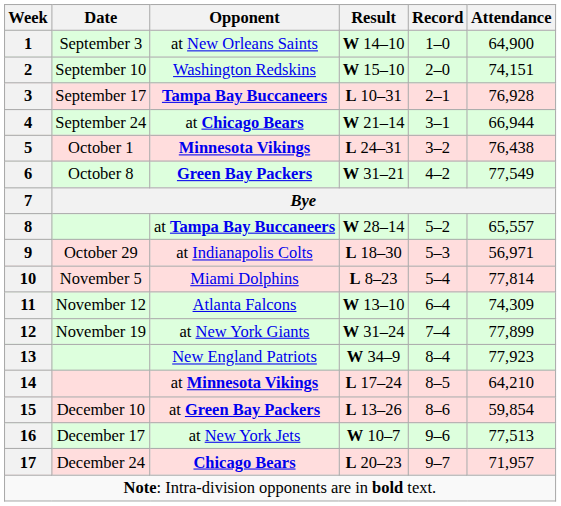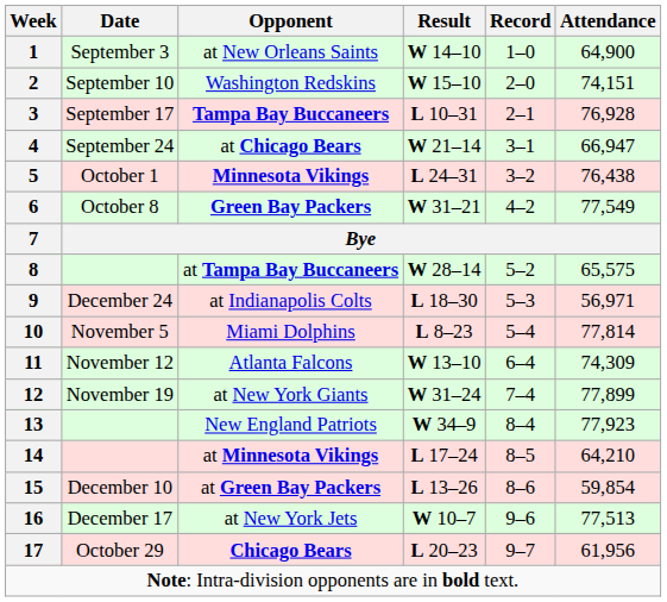4 | Attendance: 66,944 -> 66,947
8 | Attendance: 65,557 -> 65,575
9 | Date: October 29 -> December 24
17 | Date: December 24 -> October 29
17 | Attendance: 71,957 -> 61,956
